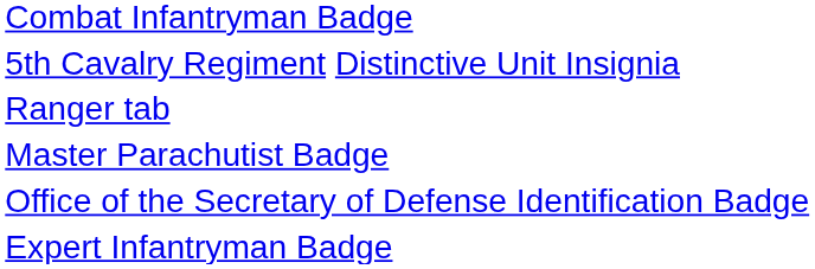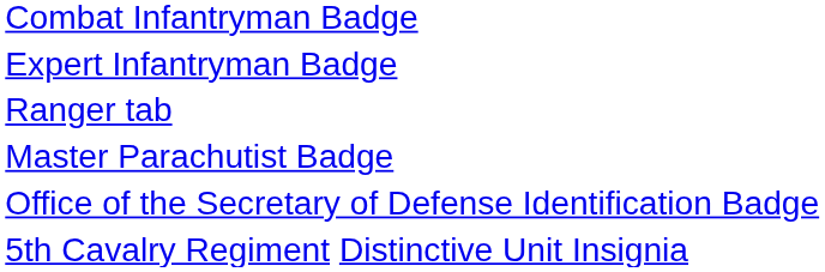row 2 | column 1: 5th Cavalry Regiment Distinctive Unit Insignia -> Expert Infantryman Badge
row 6 | column 1: Expert Infantryman Badge -> 5th Cavalry Regiment Distinctive Unit Insignia
